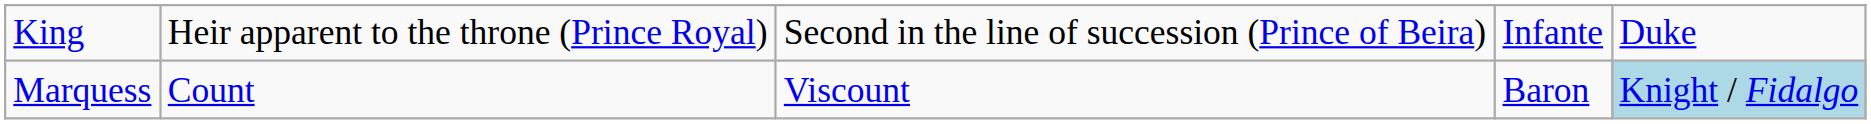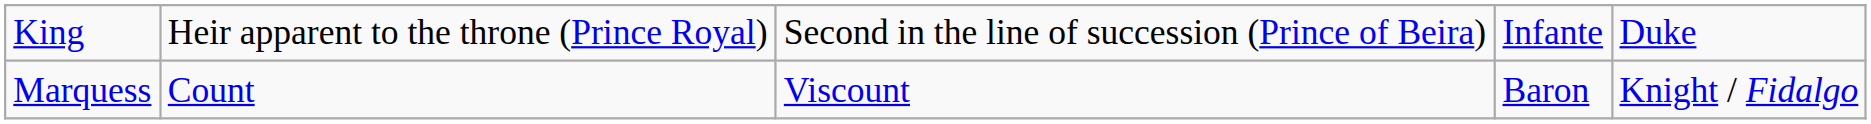Marquess | column 5: lightblue background -> no background
